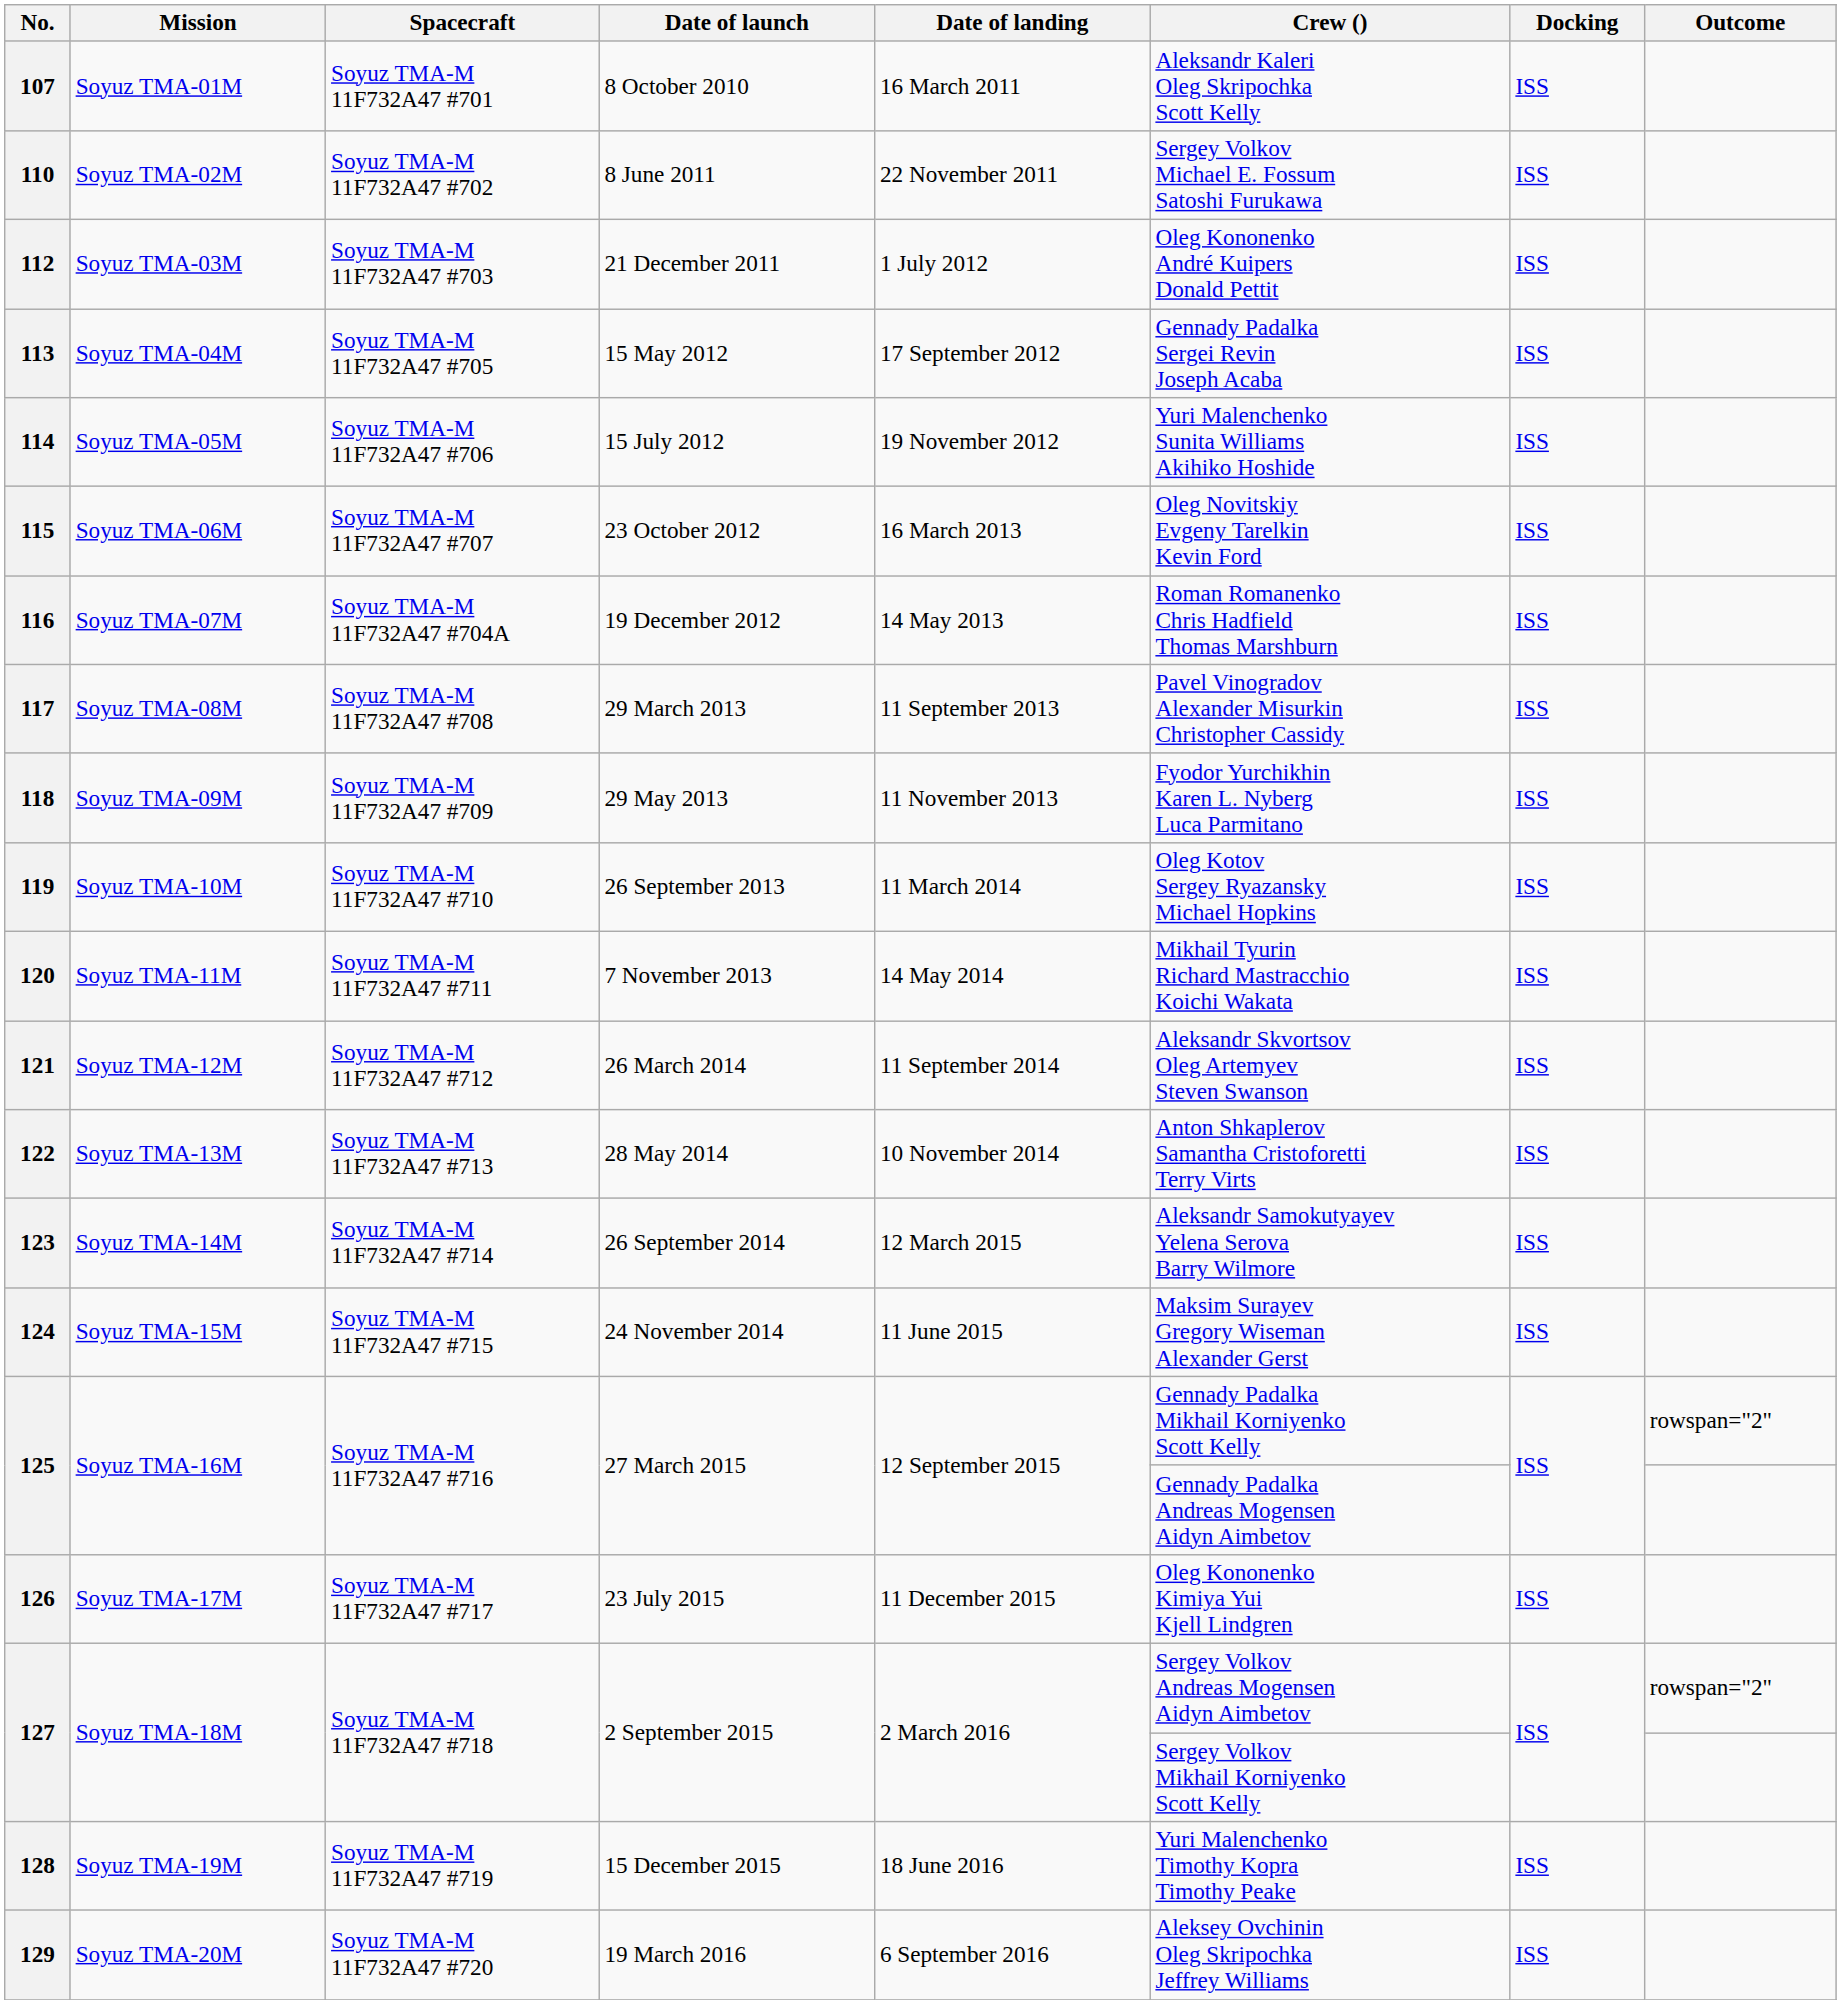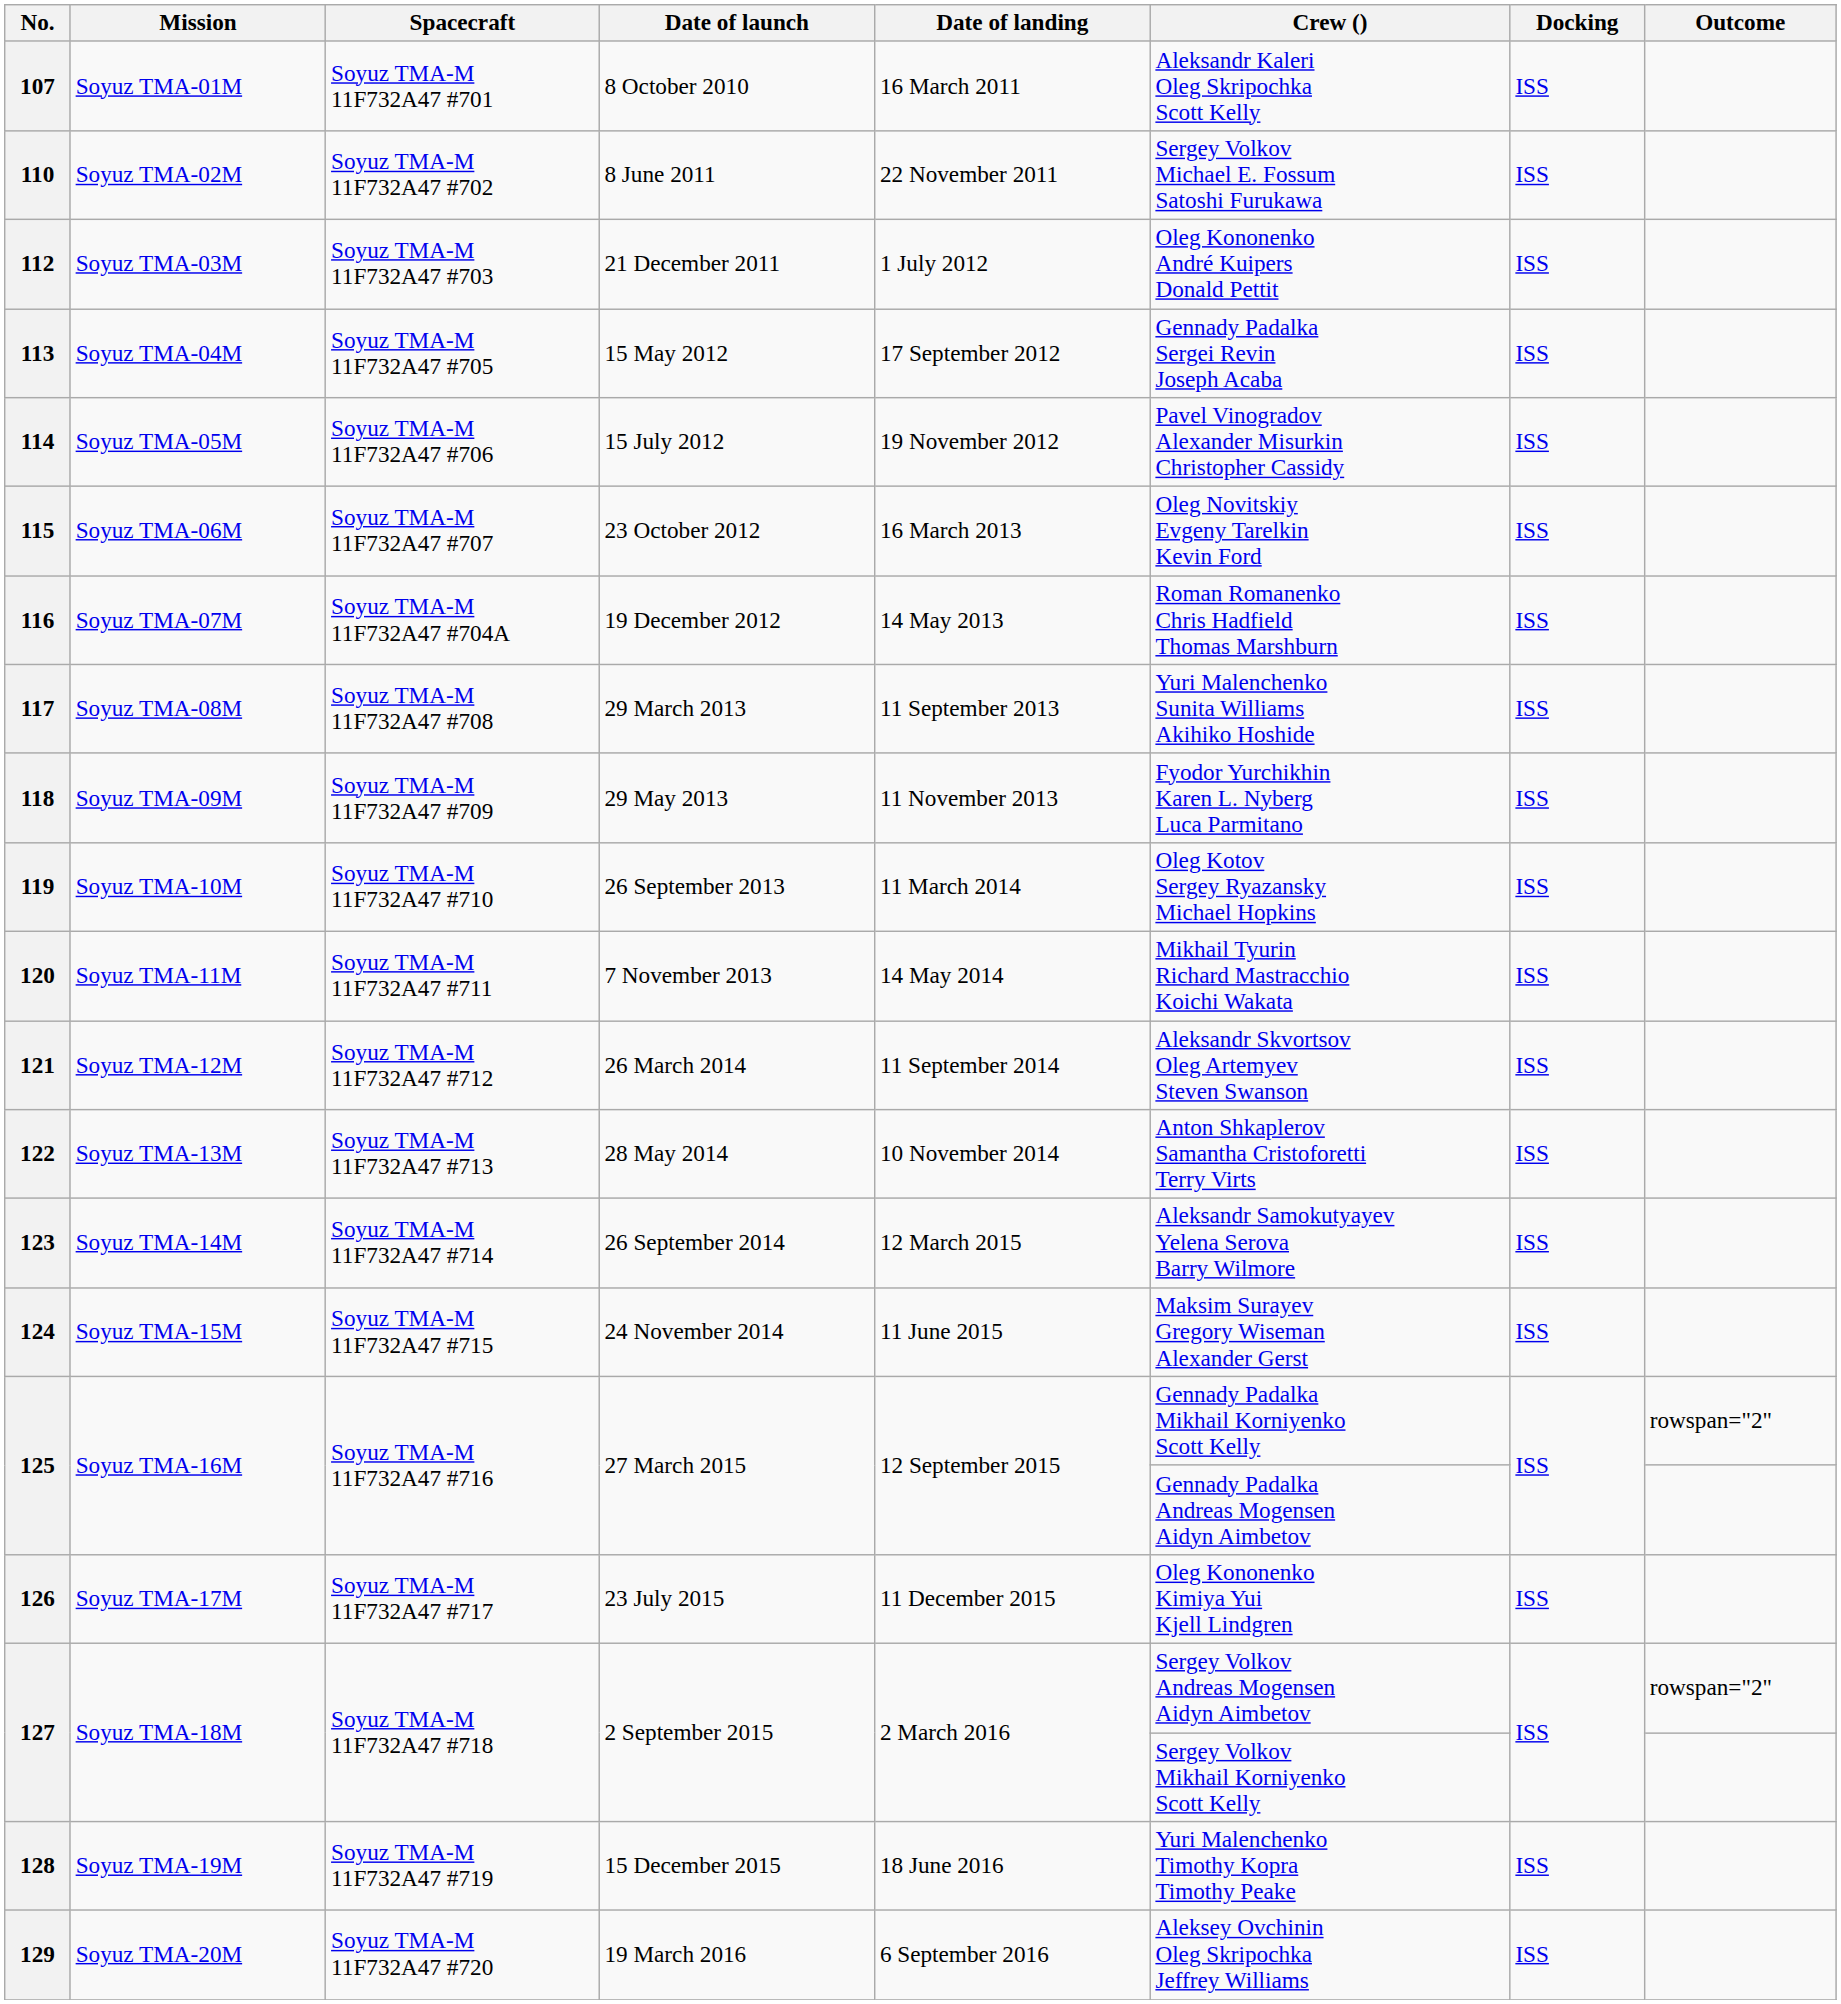114 | Crew (): Yuri Malenchenko Sunita Williams Akihiko Hoshide -> Pavel Vinogradov Alexander Misurkin Christopher Cassidy
117 | Crew (): Pavel Vinogradov Alexander Misurkin Christopher Cassidy -> Yuri Malenchenko Sunita Williams Akihiko Hoshide
